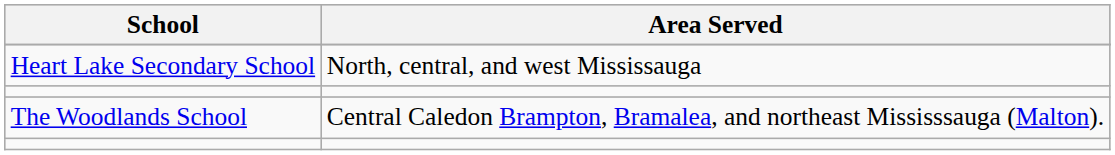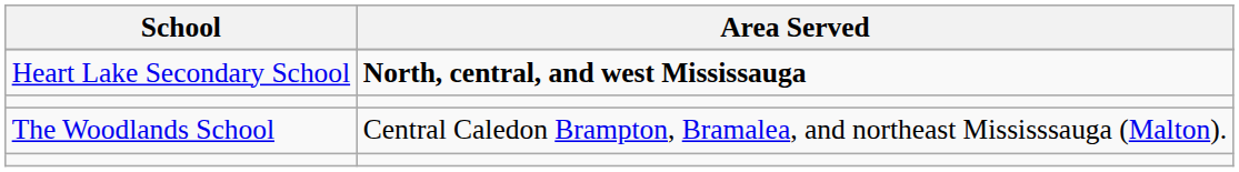row 2 | Area Served: normal -> bold
